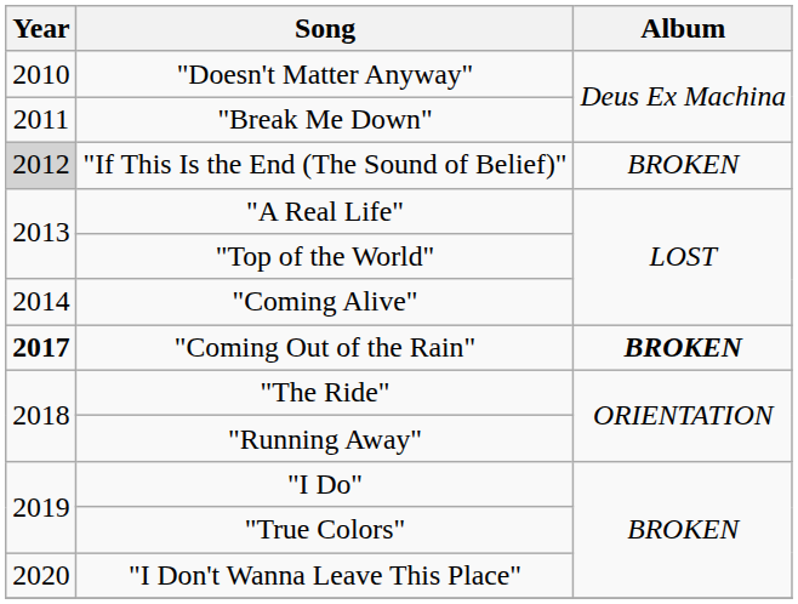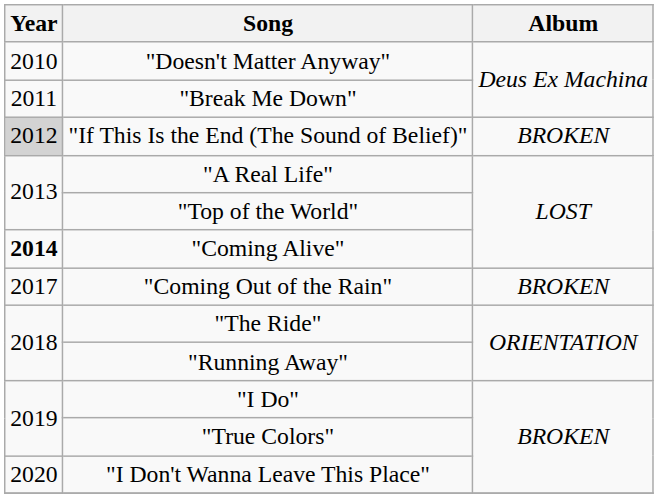"Coming Alive" | Year: normal -> bold
"Coming Out of the Rain" | Year: bold -> normal
"Coming Out of the Rain" | Album: bold -> normal
